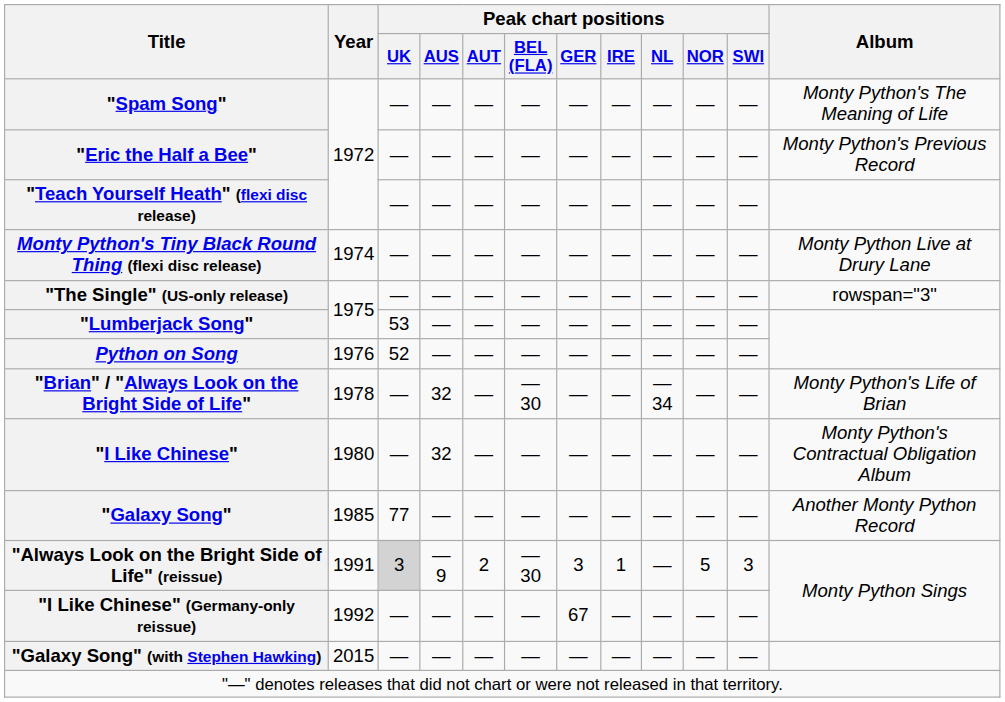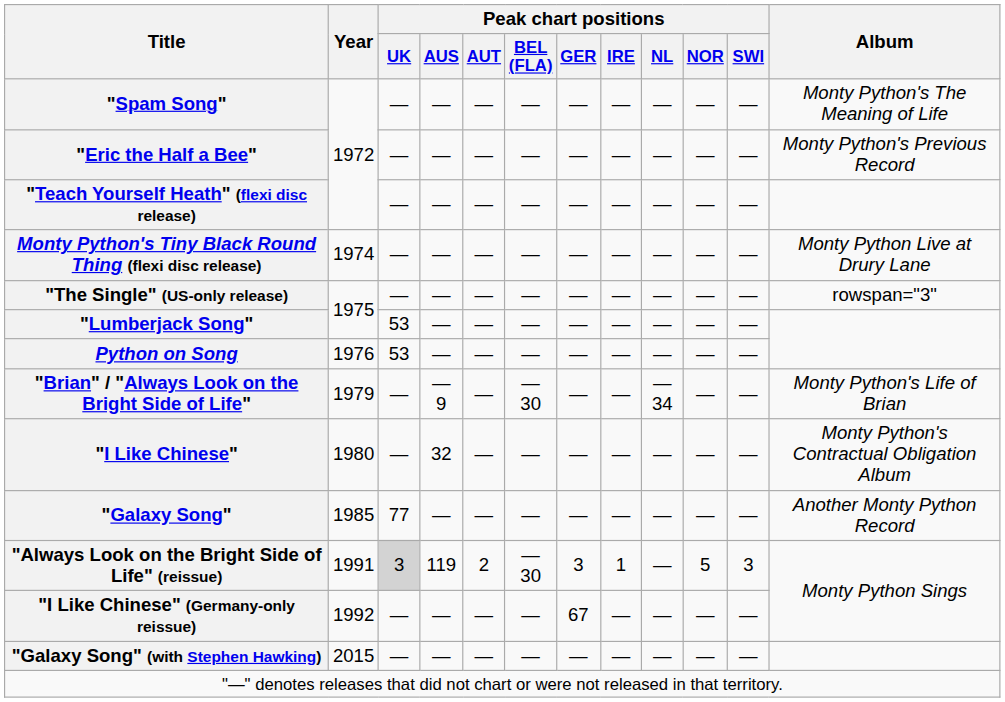Python on Song | Peak chart positions / UK: 52 -> 53
"Brian" / "Always Look on the Bright Side of Life" | Year: 1978 -> 1979
"Brian" / "Always Look on the Bright Side of Life" | Peak chart positions / AUS: 32 -> — 9
"Always Look on the Bright Side of Life" (reissue) | Peak chart positions / AUS: — 9 -> 119
